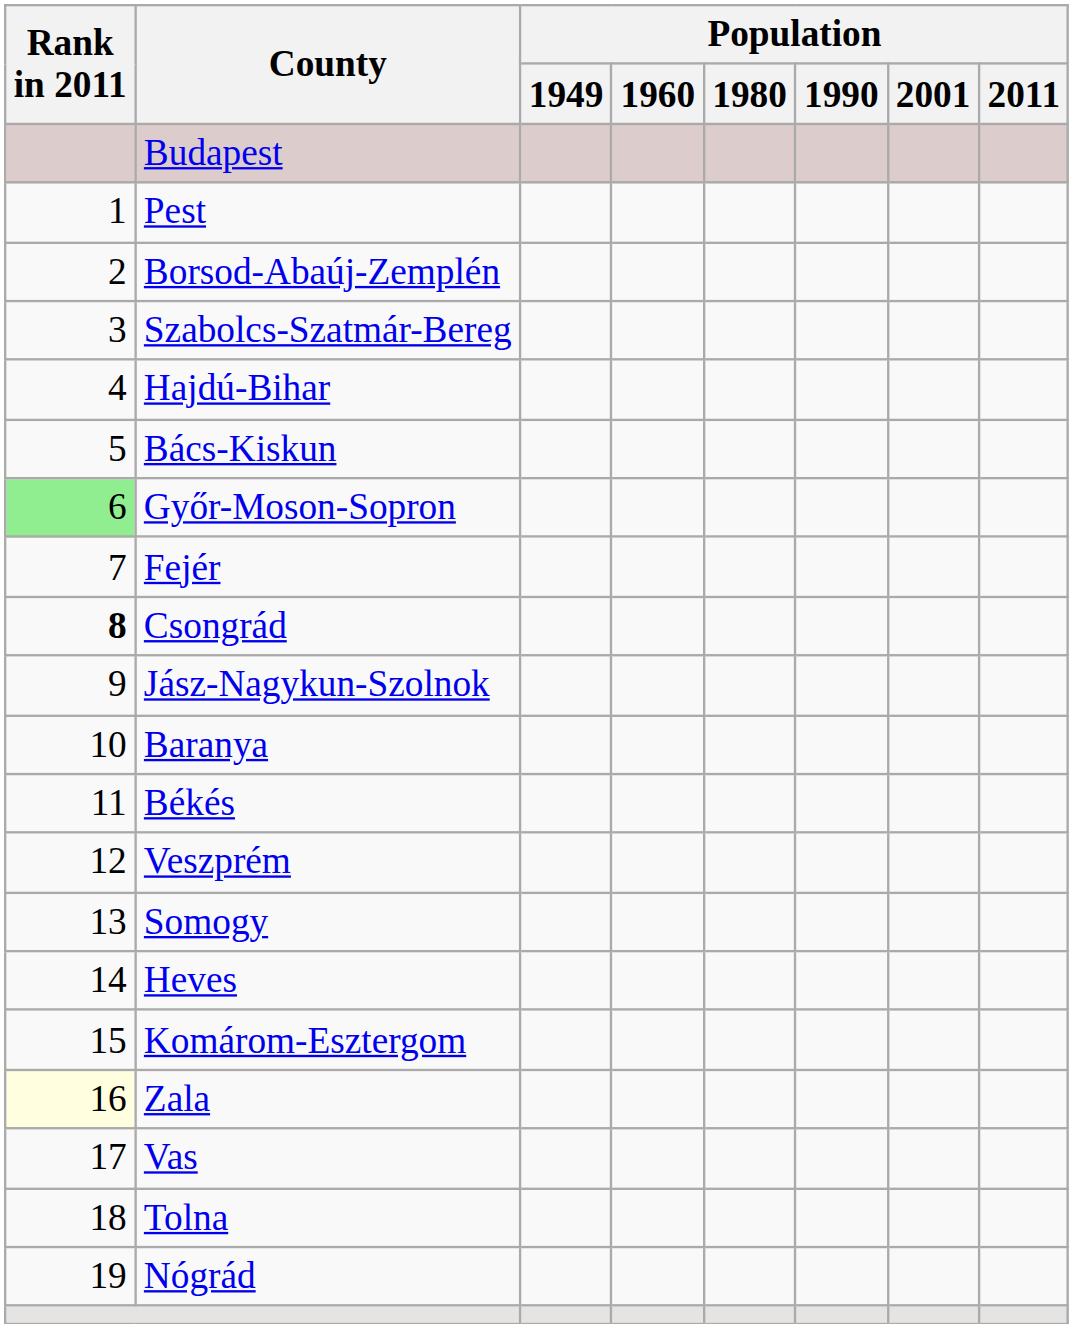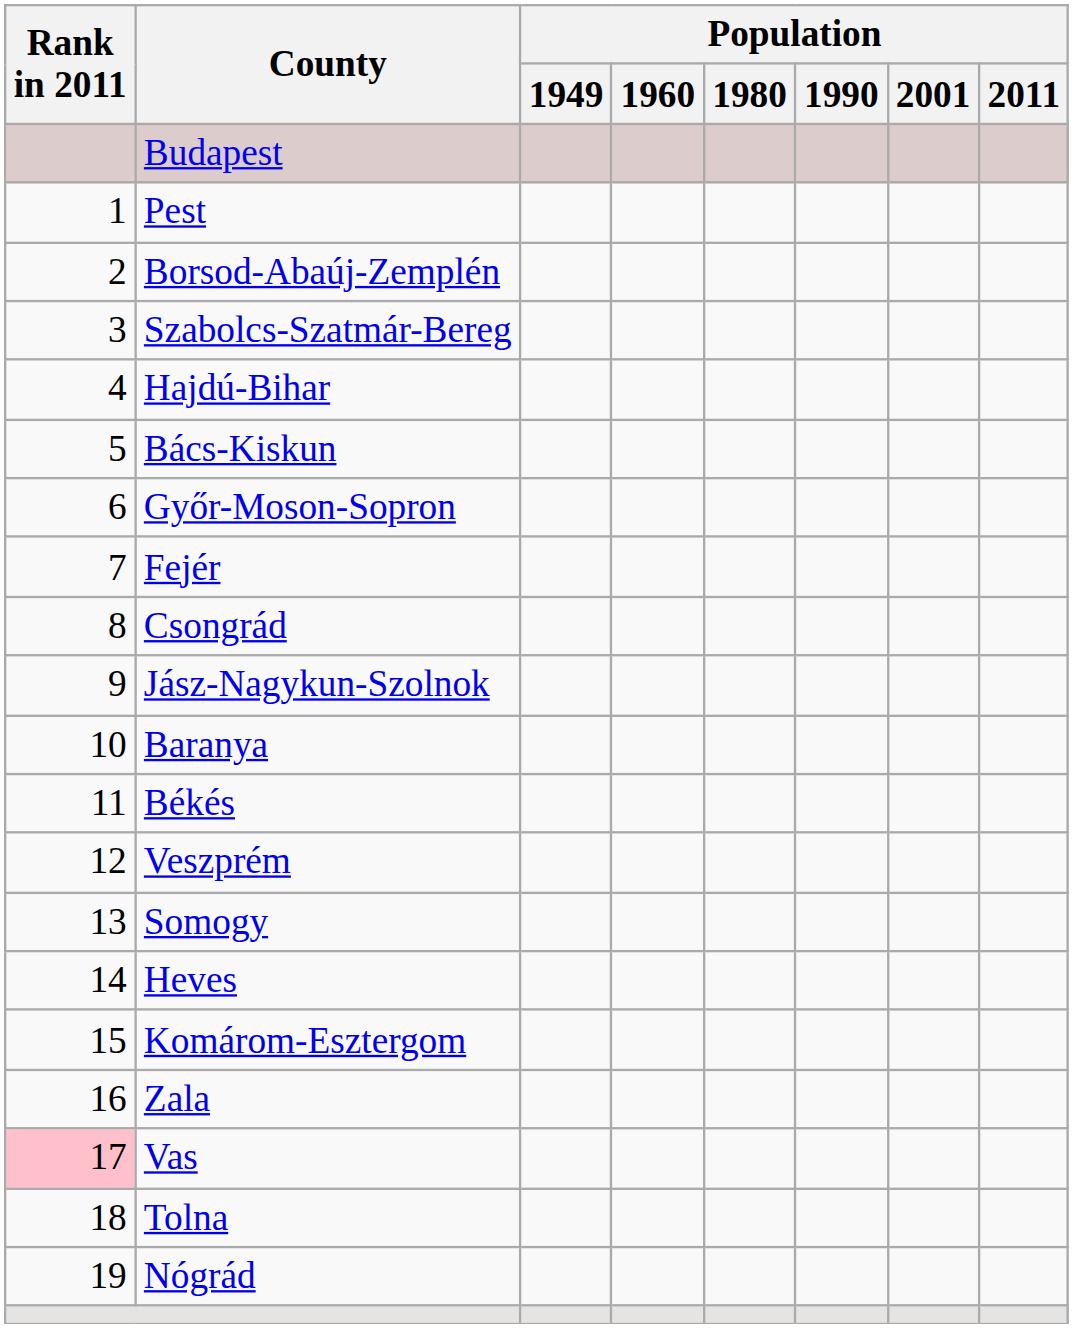Győr-Moson-Sopron | Rank in 2011: lightgreen background -> no background
Csongrád | Rank in 2011: bold -> normal
Zala | Rank in 2011: lightyellow background -> no background
Vas | Rank in 2011: no background -> pink background
